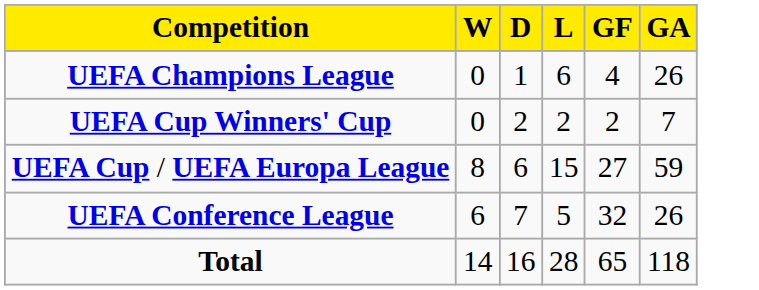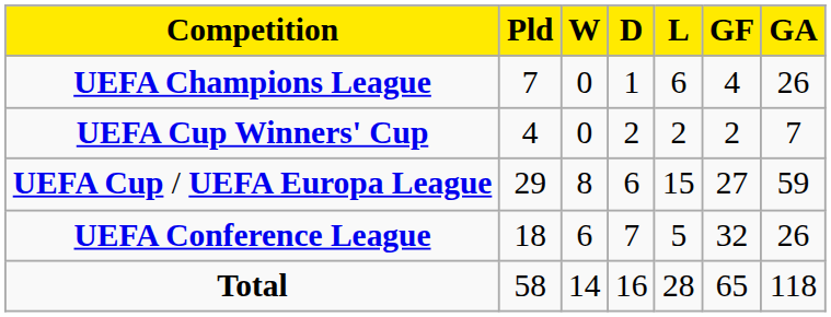+ column: Pld | 7 | 4 | 29 | 18 | 58
